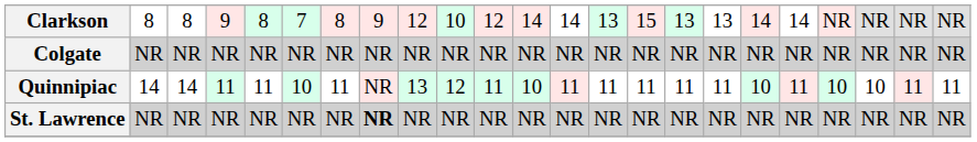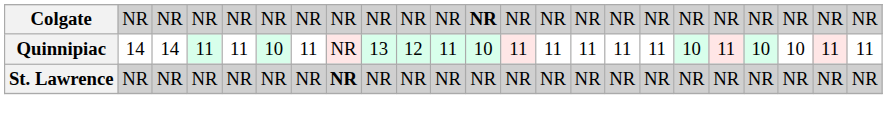- row: Clarkson | 8 | 8 | 9 | 8 | 7 | 8 | 9 | 12 | 10 | 12 | 14 | 14 | 13 | 15 | 13 | 13 | 14 | 14 | NR | NR | NR | NR
Colgate | column 12: normal -> bold
